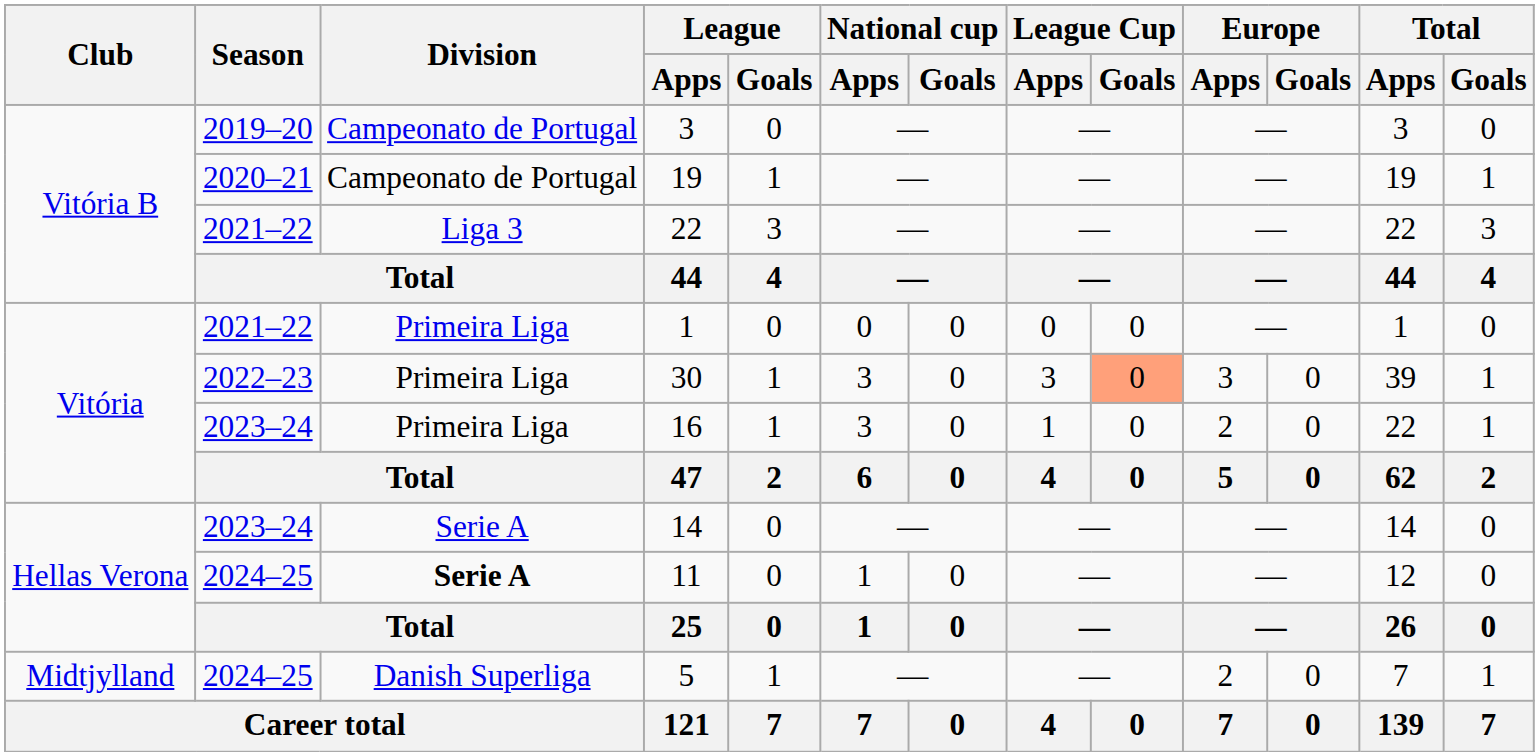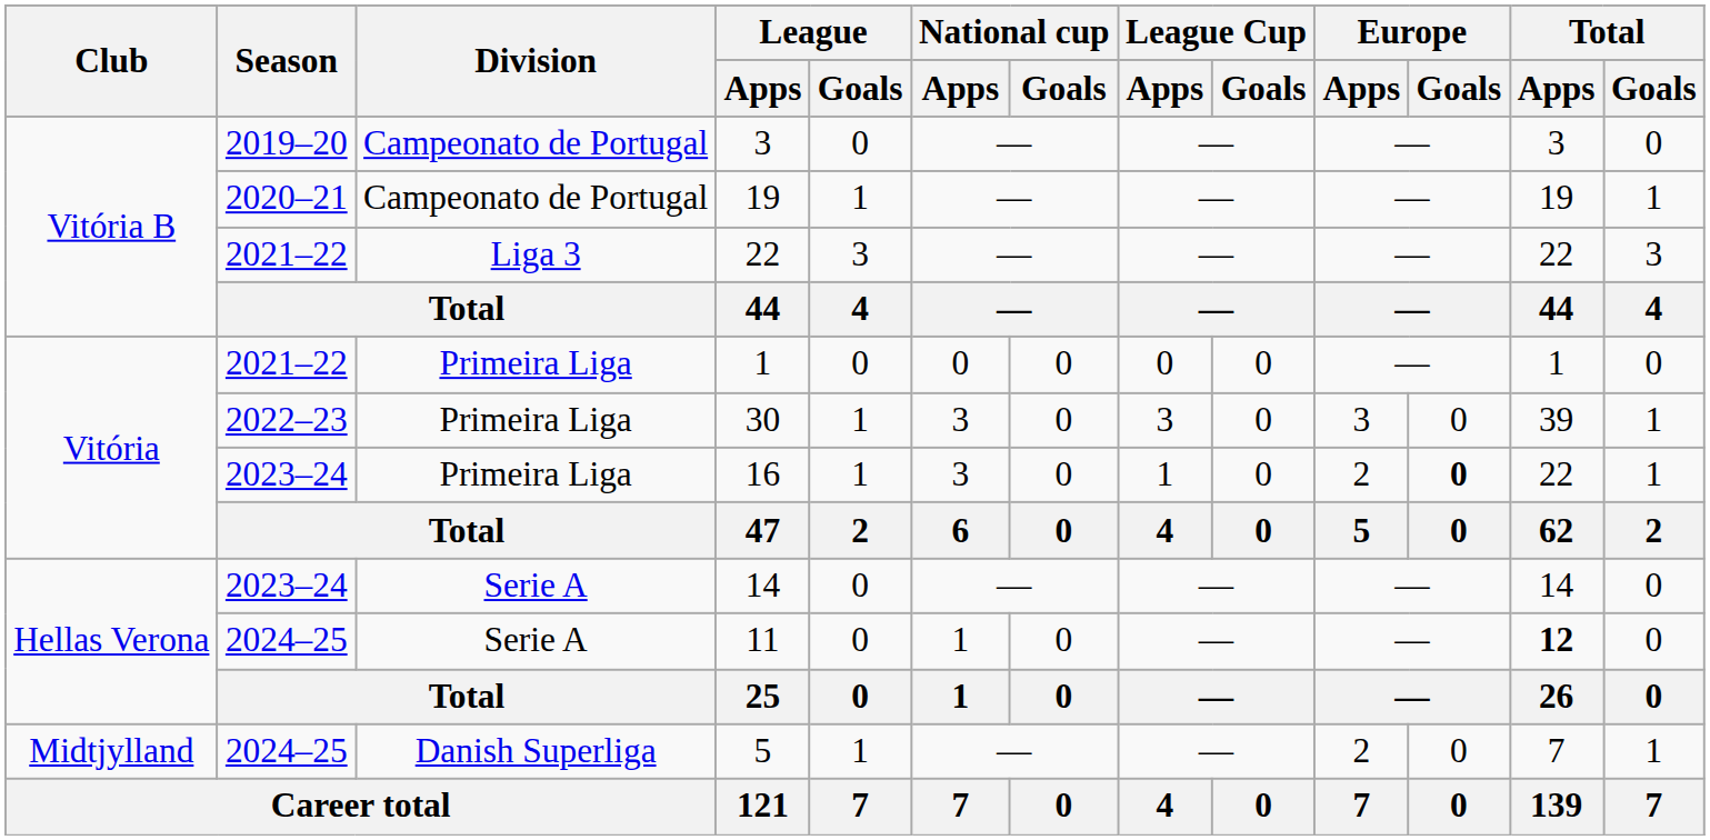30 | League Cup / Goals: lightsalmon background -> no background
16 | Europe / Goals: normal -> bold
11 | Division: bold -> normal
11 | Total / Apps: normal -> bold
